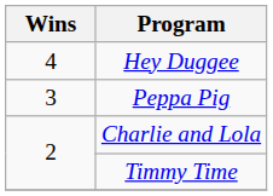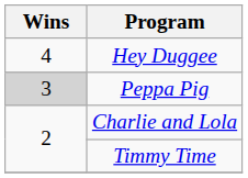Peppa Pig | Wins: no background -> lightgrey background
